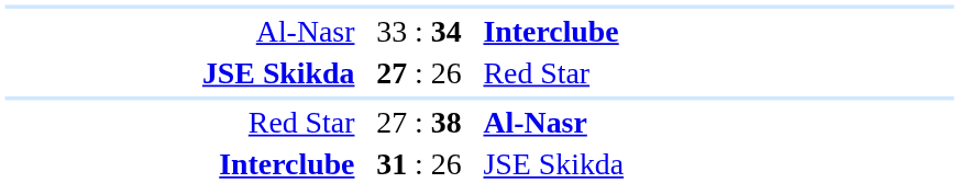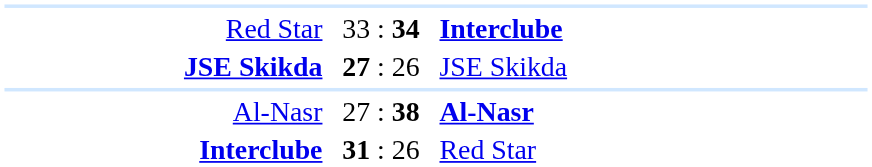row 1 | column 1: Al-Nasr -> Red Star
row 2 | column 3: Red Star -> JSE Skikda
row 3 | column 1: Red Star -> Al-Nasr
row 4 | column 3: JSE Skikda -> Red Star
